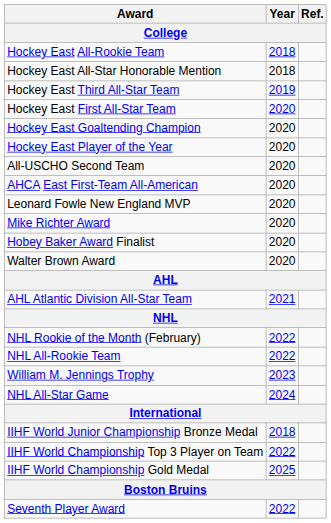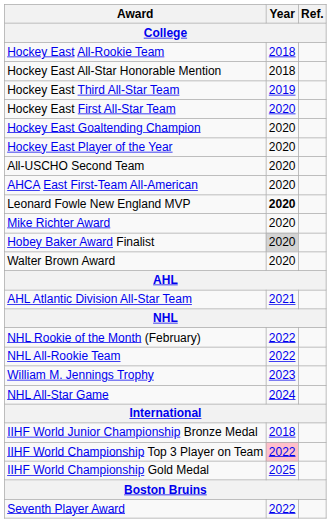Leonard Fowle New England MVP | Year: normal -> bold
Hobey Baker Award Finalist | Year: no background -> lightgrey background
IIHF World Championship Top 3 Player on Team | Year: no background -> pink background
